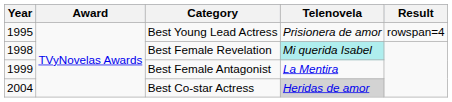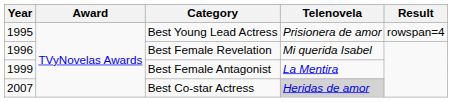Best Female Revelation | Year: 1998 -> 1996
Best Female Revelation | Telenovela: paleturquoise background -> no background
Best Co-star Actress | Year: 2004 -> 2007
